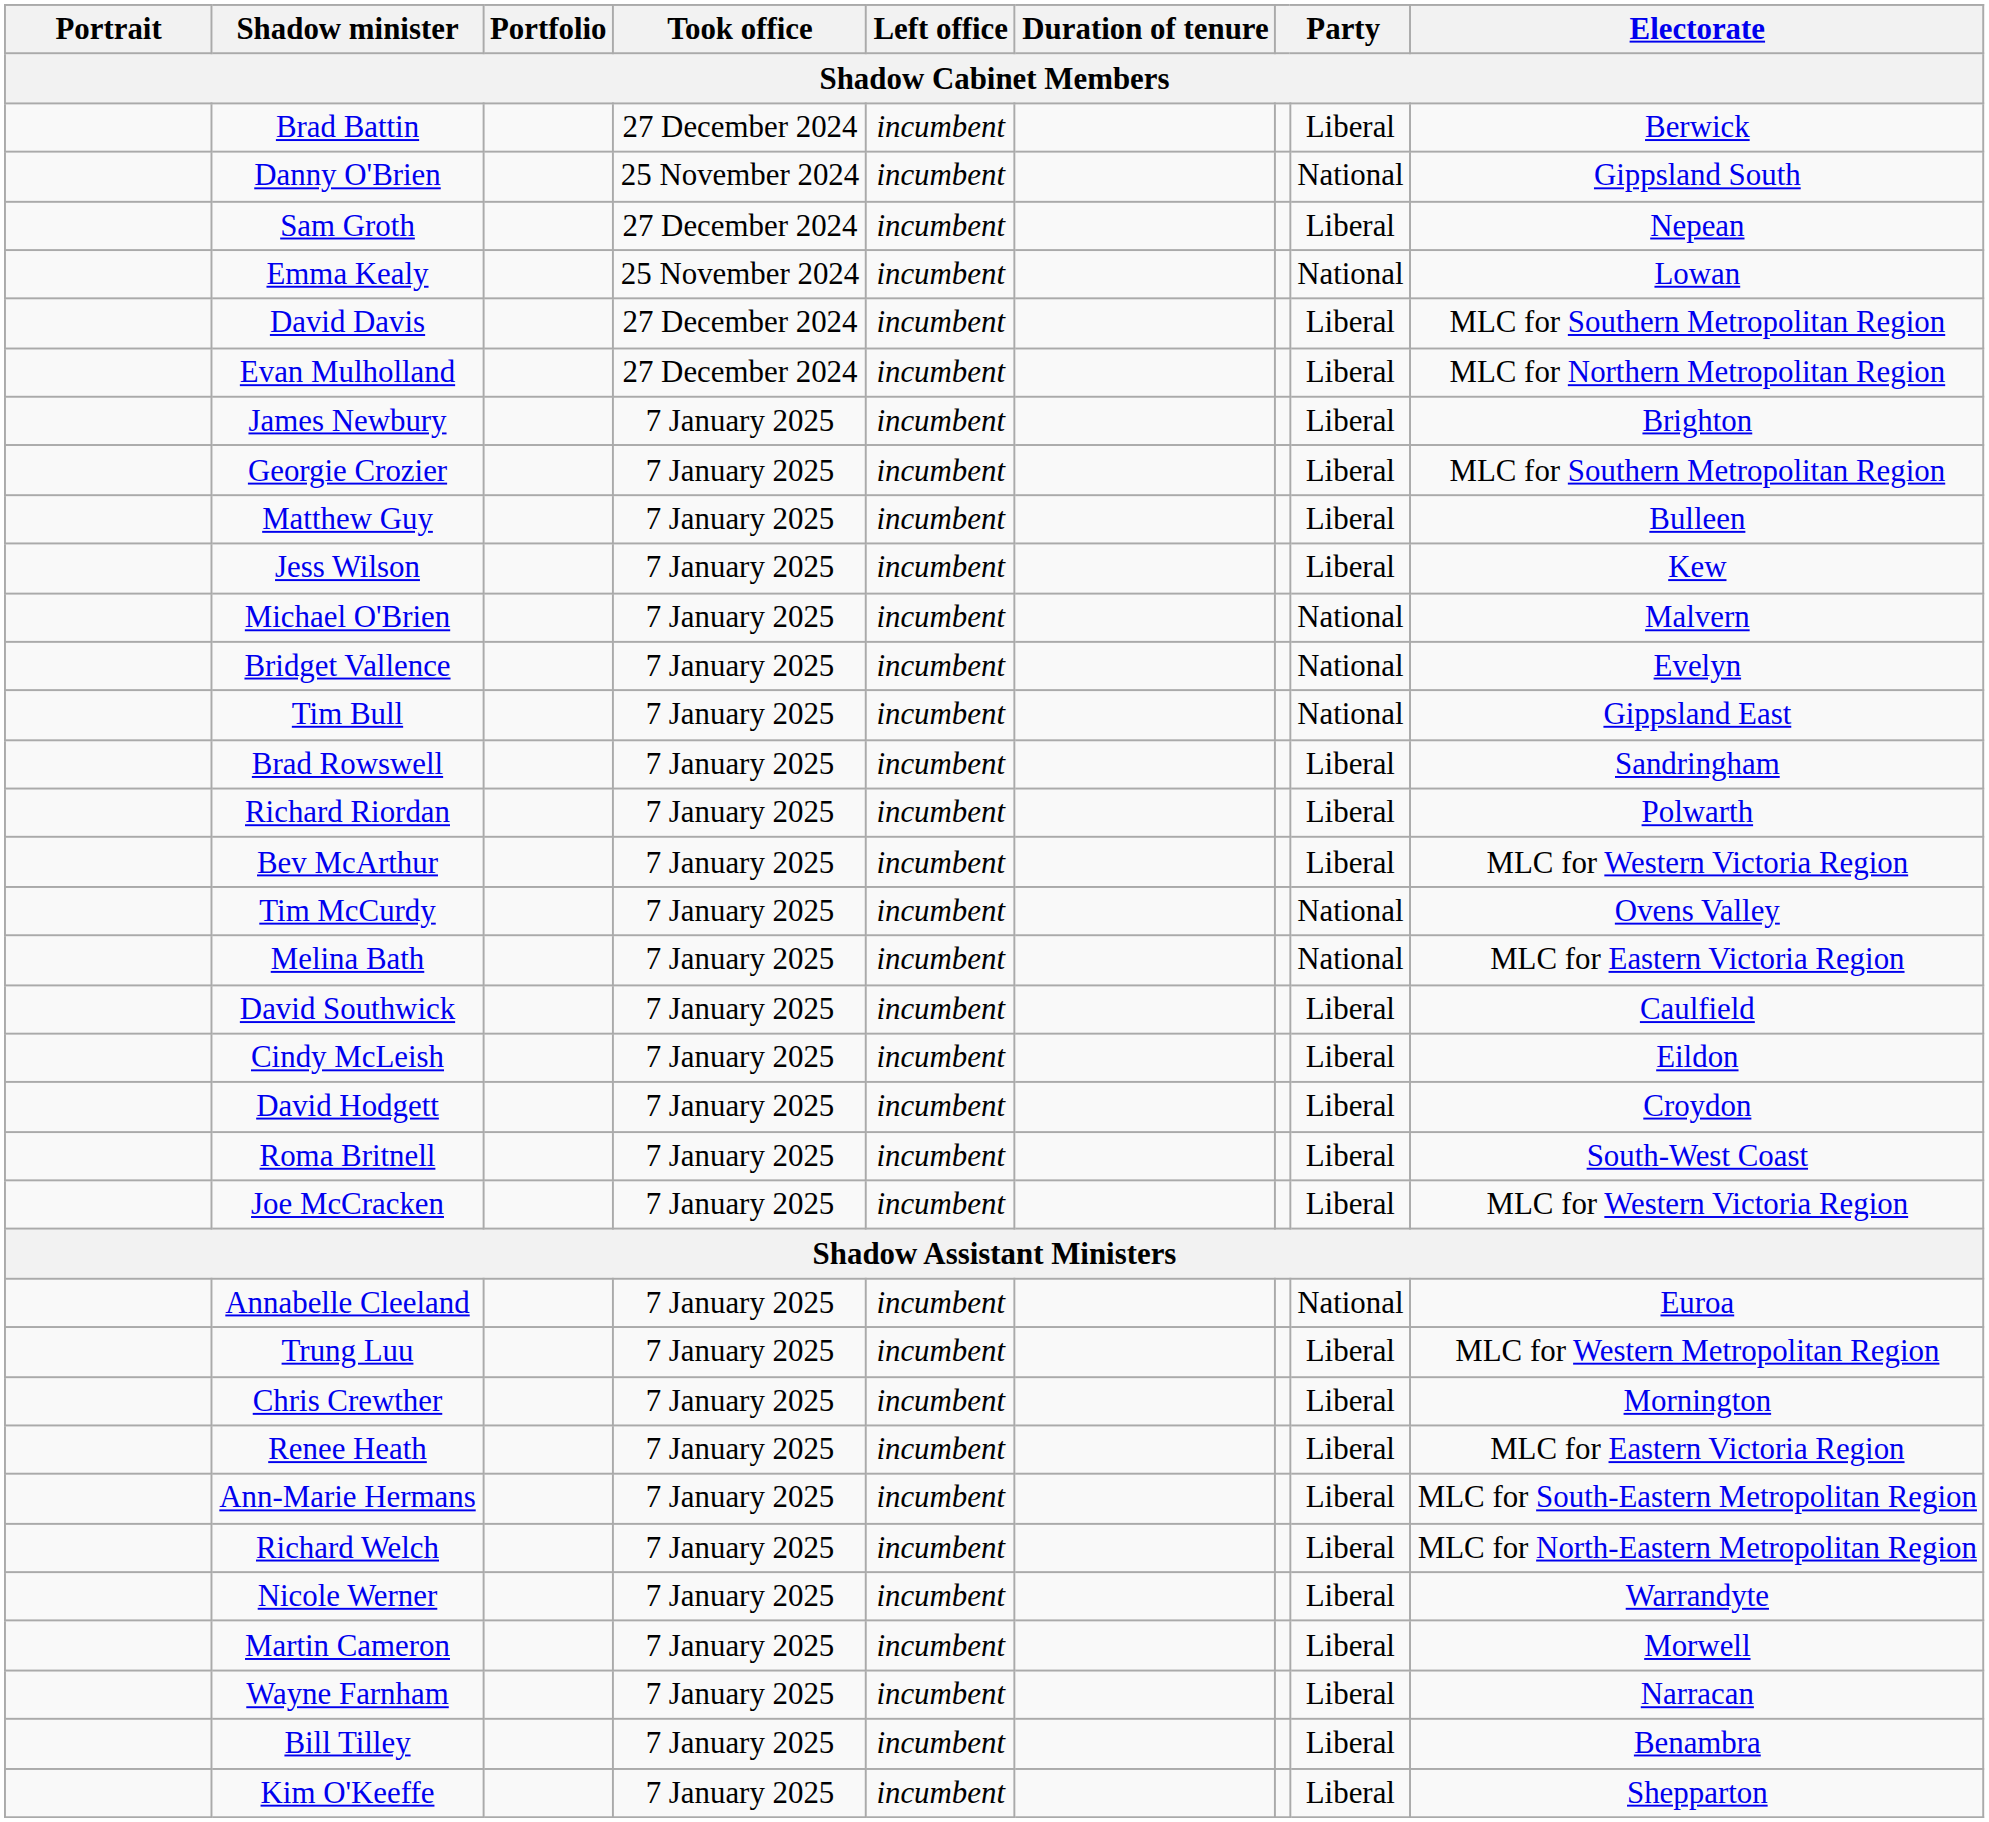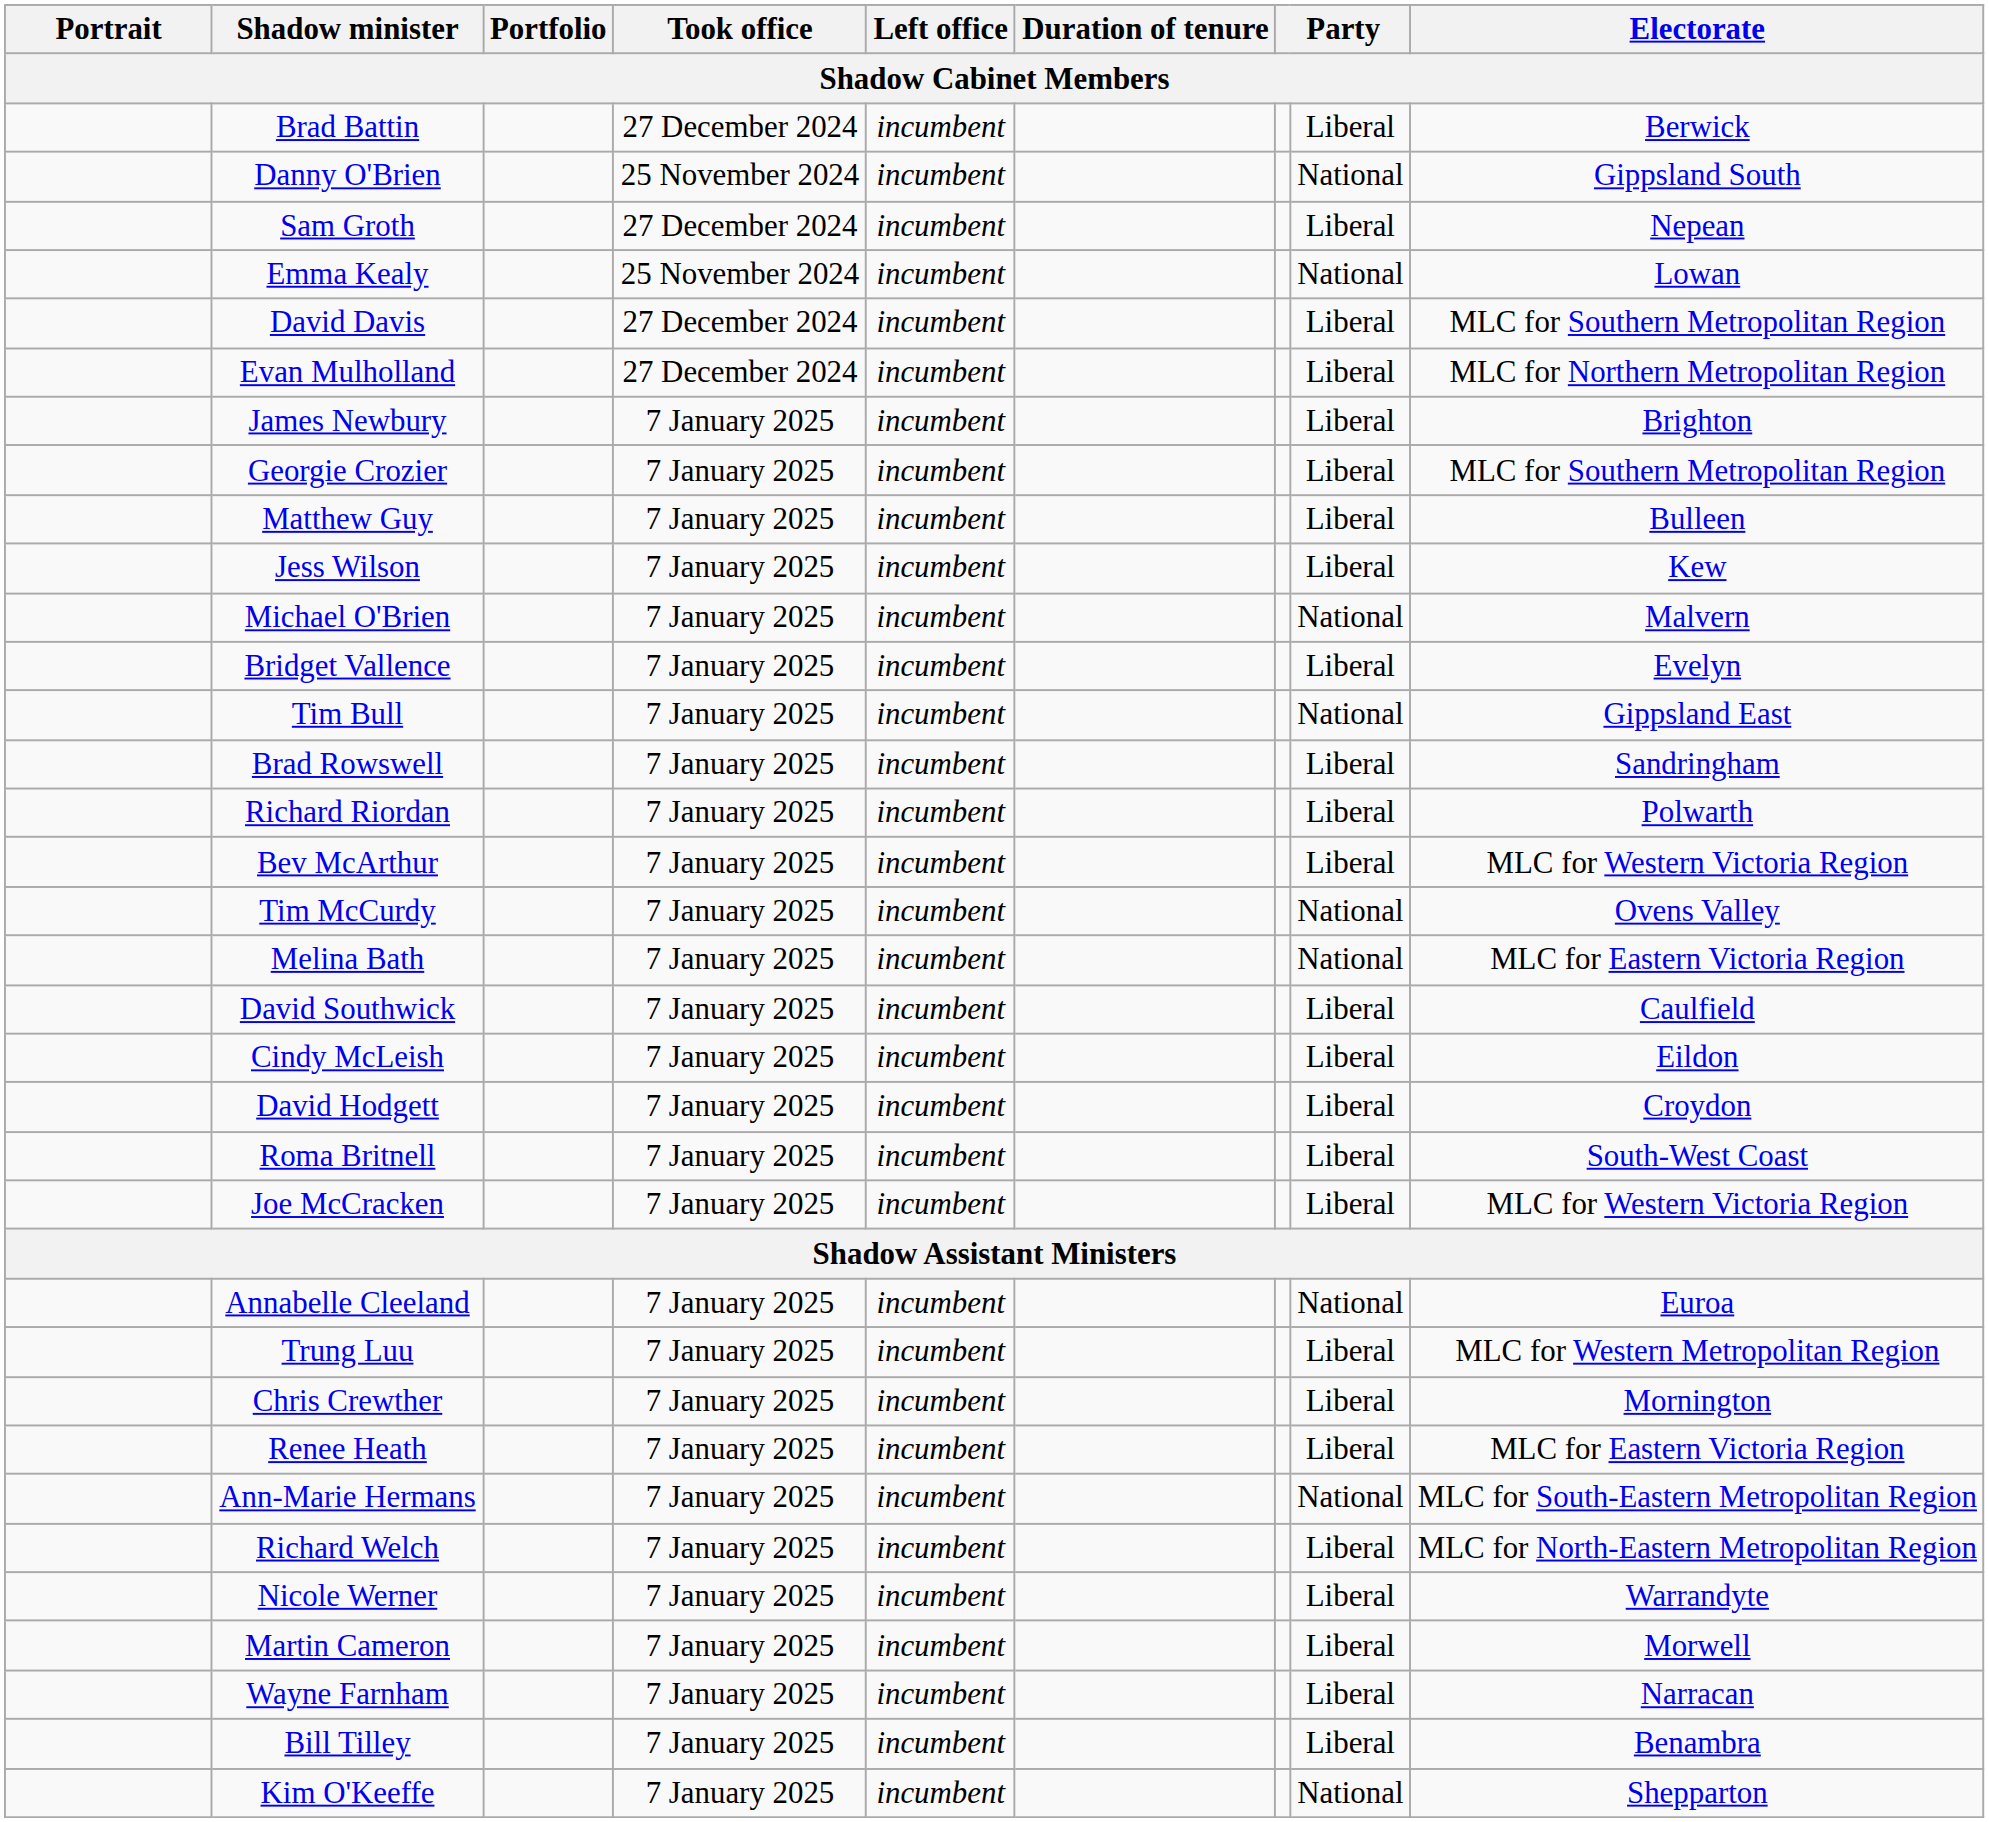Bridget Vallence | column 8: National -> Liberal
Ann-Marie Hermans | column 8: Liberal -> National
Kim O'Keeffe | column 8: Liberal -> National
